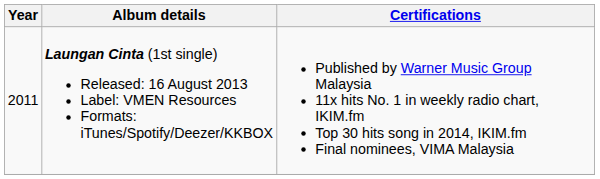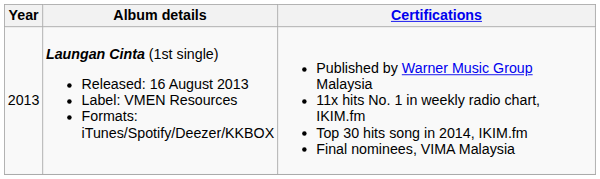row 2 | Year: 2011 -> 2013
